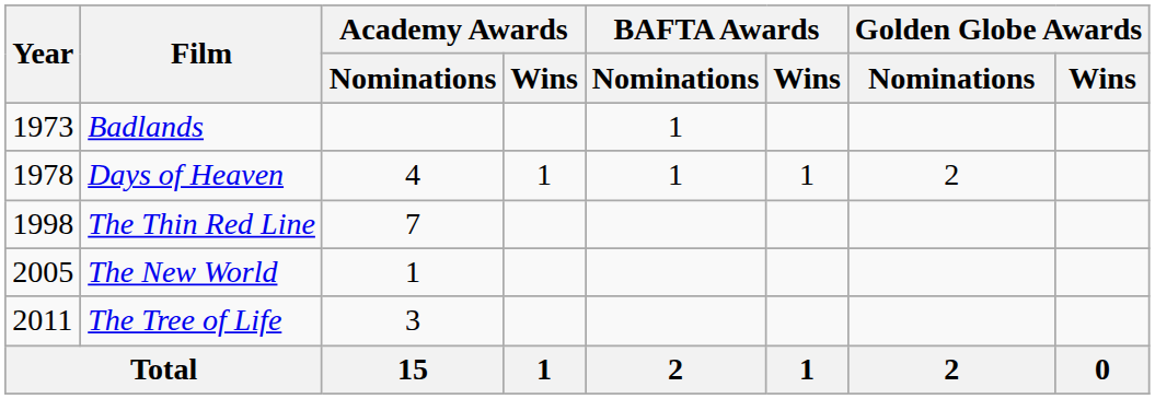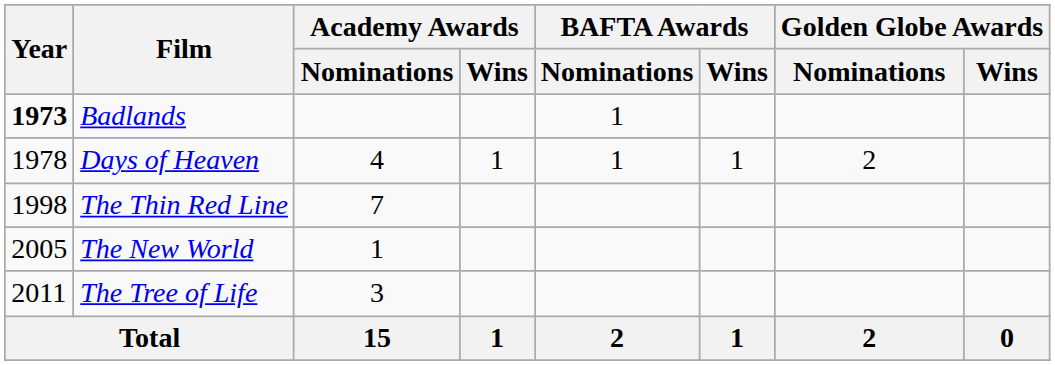Badlands | Year: normal -> bold
